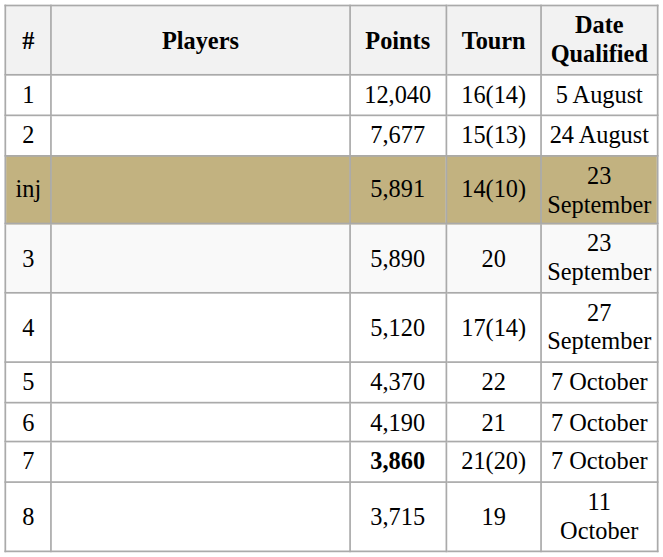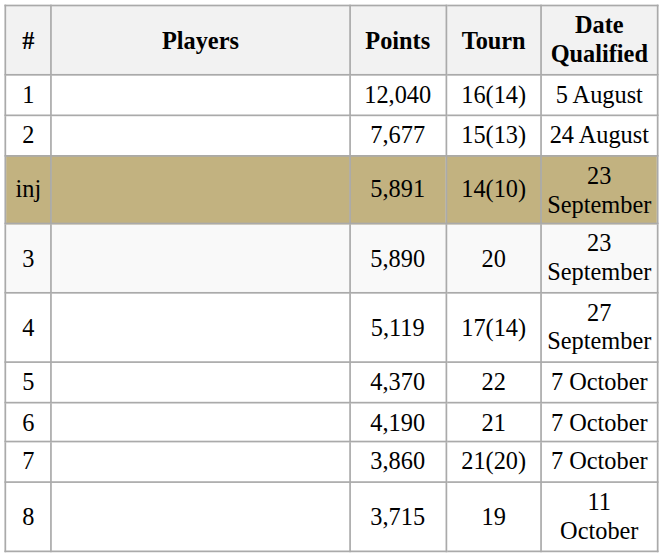4 | Points: 5,120 -> 5,119
7 | Points: bold -> normal
